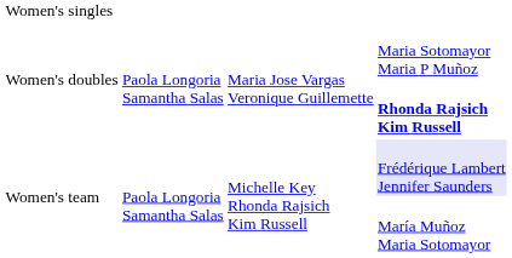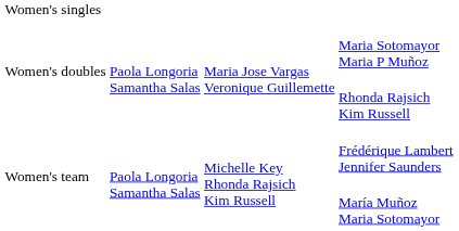Rhonda Rajsich Kim Russell | column 4: bold -> normal
Frédérique Lambert Jennifer Saunders | column 4: lavender background -> no background
